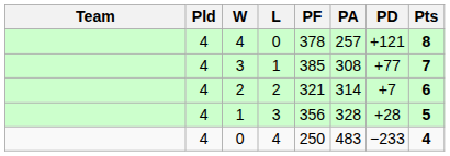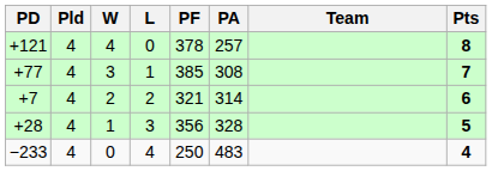columns swapped: Team <-> PD
